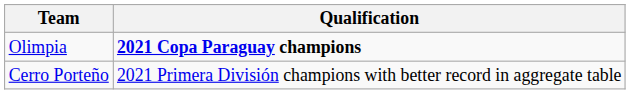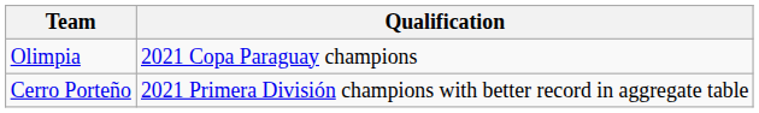Olimpia | Qualification: bold -> normal
